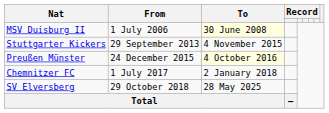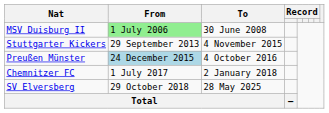MSV Duisburg II | From: no background -> lightgreen background
MSV Duisburg II | To: lightyellow background -> no background
Preußen Münster | From: no background -> lightblue background
Preußen Münster | To: lightyellow background -> no background
